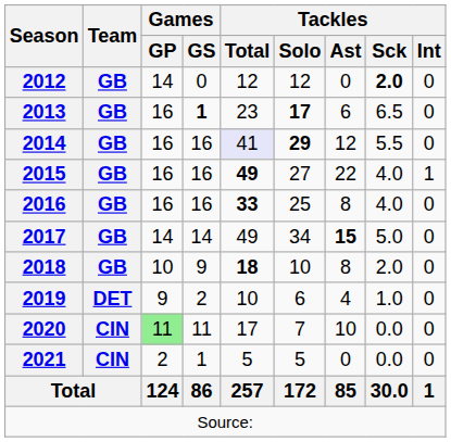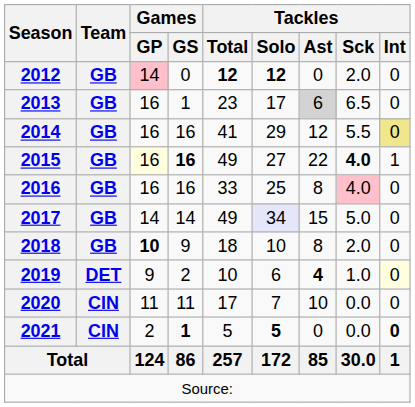2012 | Games / GP: no background -> pink background
2012 | Tackles / Total: normal -> bold
2012 | Tackles / Solo: normal -> bold
2012 | Tackles / Sck: bold -> normal
2013 | Games / GS: bold -> normal
2013 | Tackles / Solo: bold -> normal
2013 | Tackles / Ast: no background -> lightgrey background
2014 | Tackles / Total: lavender background -> no background
2014 | Tackles / Solo: bold -> normal
2014 | Tackles / Int: no background -> khaki background
2015 | Games / GP: no background -> lightyellow background
2015 | Games / GS: normal -> bold
2015 | Tackles / Total: bold -> normal
2015 | Tackles / Sck: normal -> bold
2016 | Tackles / Total: bold -> normal
2016 | Tackles / Sck: no background -> pink background
2017 | Tackles / Solo: no background -> lavender background
2017 | Tackles / Ast: bold -> normal
2018 | Games / GP: normal -> bold
2018 | Tackles / Total: bold -> normal
2019 | Tackles / Ast: normal -> bold
2019 | Tackles / Int: no background -> lightyellow background
2020 | Games / GP: lightgreen background -> no background
2021 | Games / GS: normal -> bold
2021 | Tackles / Solo: normal -> bold
2021 | Tackles / Int: normal -> bold
